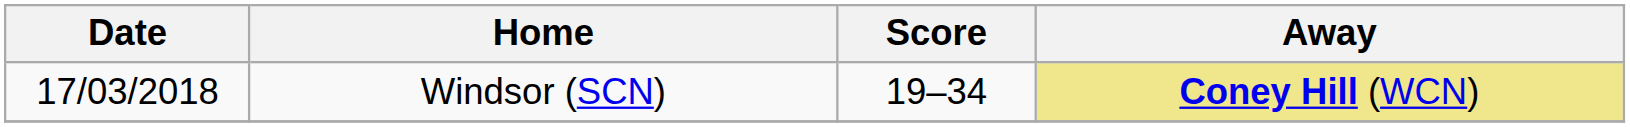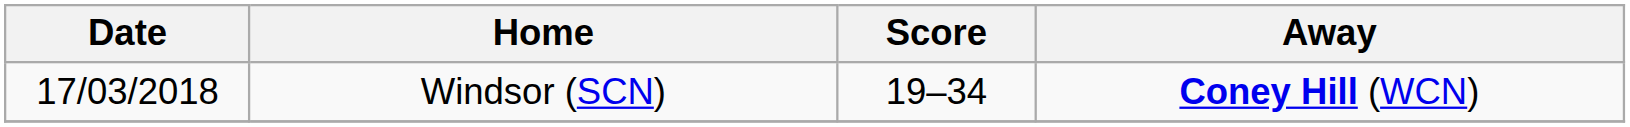Windsor (SCN) | Away: khaki background -> no background
